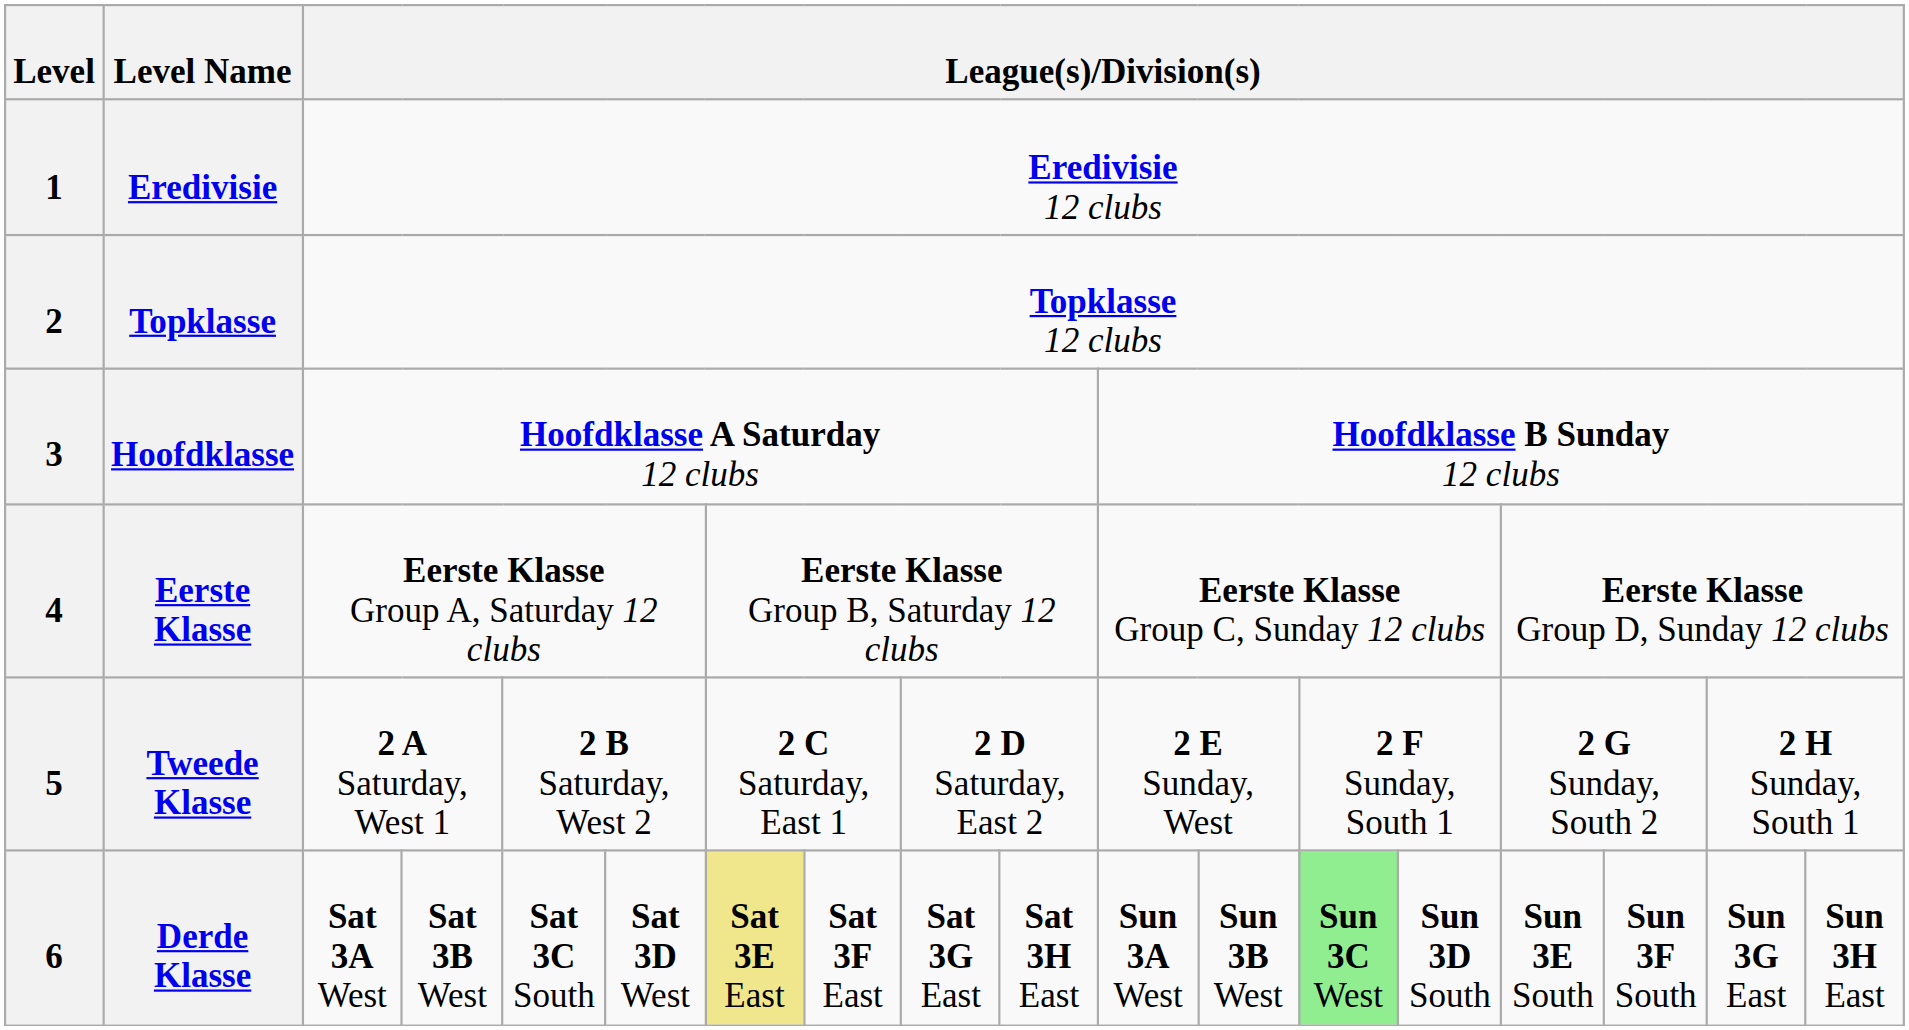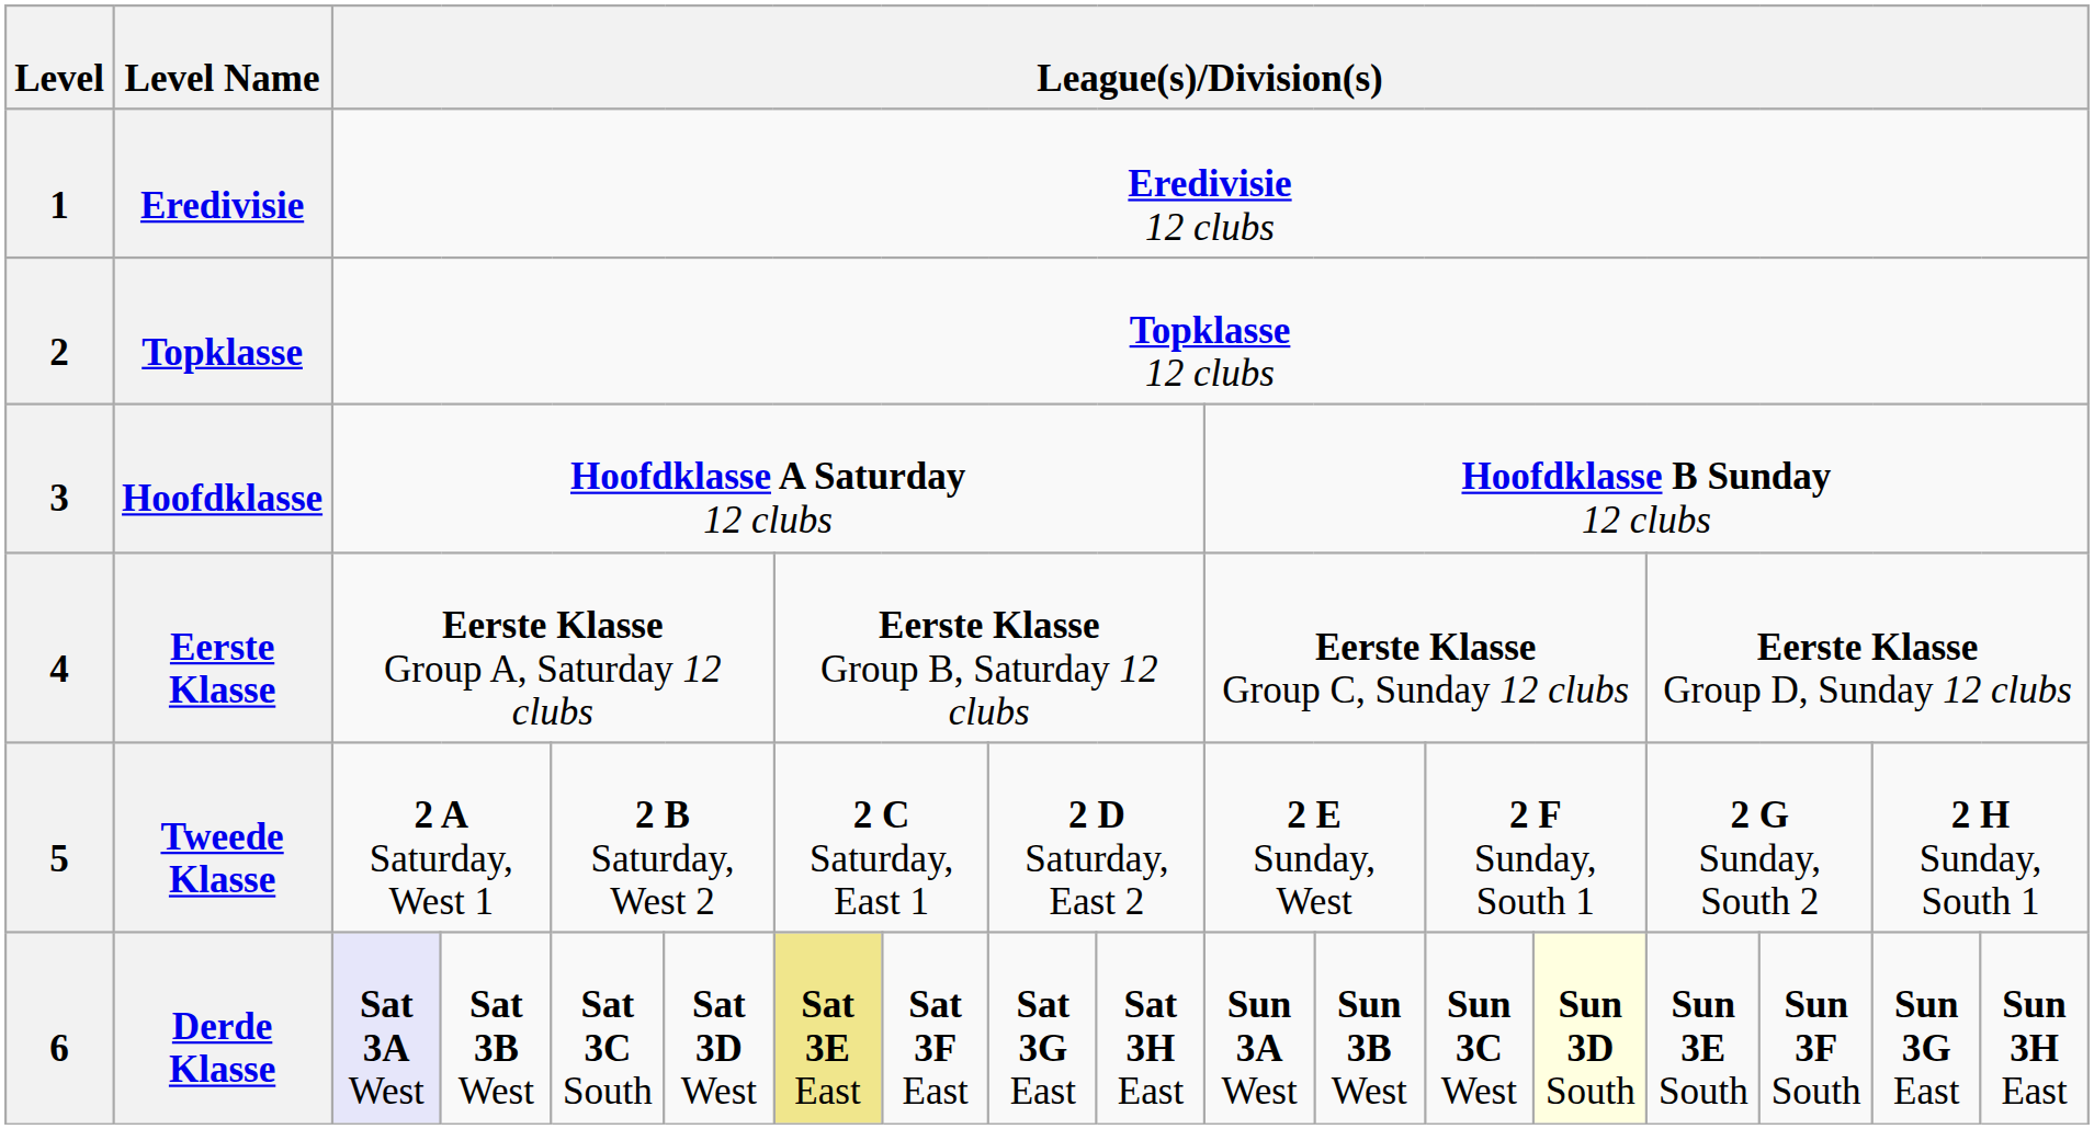Derde Klasse | column 3: no background -> lavender background
Derde Klasse | column 13: lightgreen background -> no background
Derde Klasse | column 14: no background -> lightyellow background
